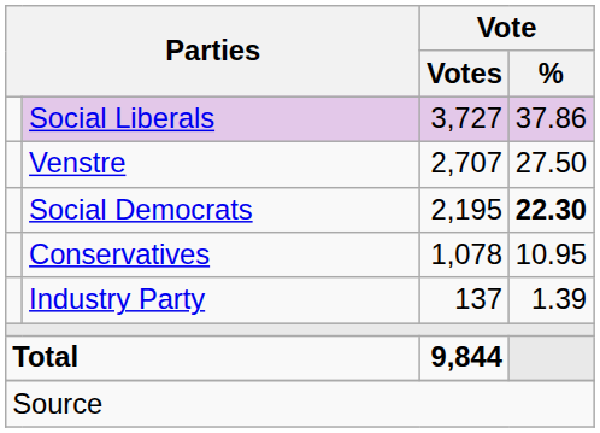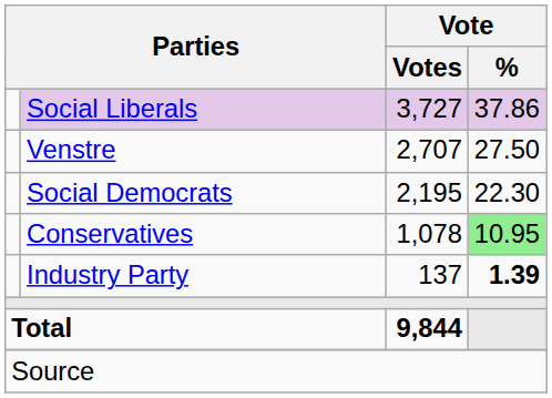Social Democrats | Vote / %: bold -> normal
Conservatives | Vote / %: no background -> lightgreen background
Industry Party | Vote / %: normal -> bold
